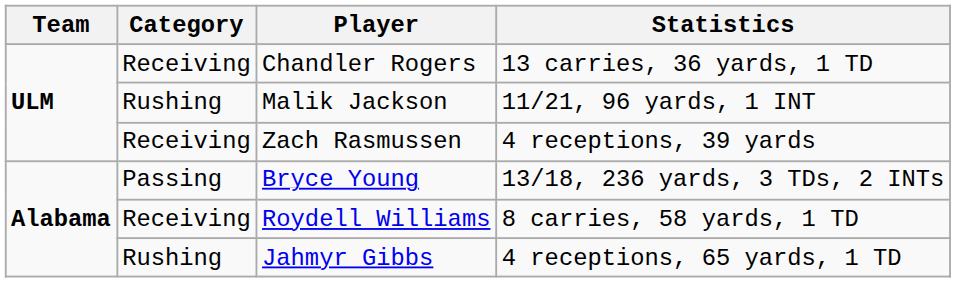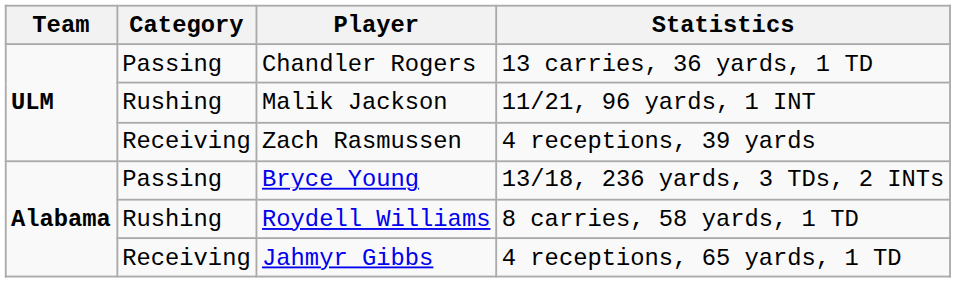Chandler Rogers | Category: Receiving -> Passing
Roydell Williams | Category: Receiving -> Rushing
Jahmyr Gibbs | Category: Rushing -> Receiving
